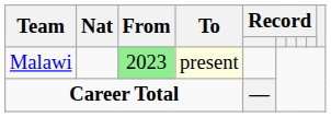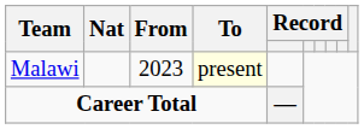Malawi | From: lightgreen background -> no background
